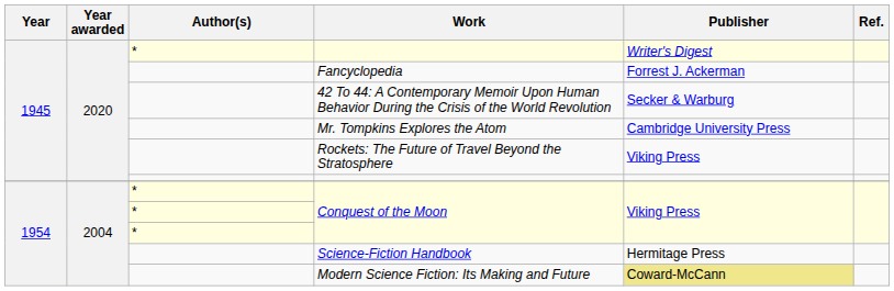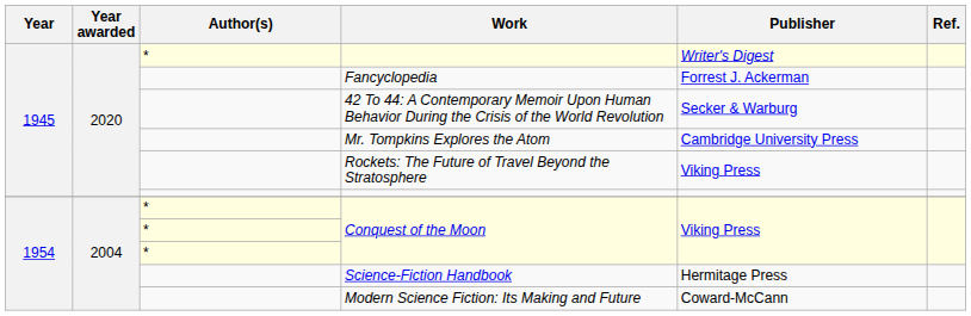Modern Science Fiction: Its Making and Future | Publisher: khaki background -> no background
